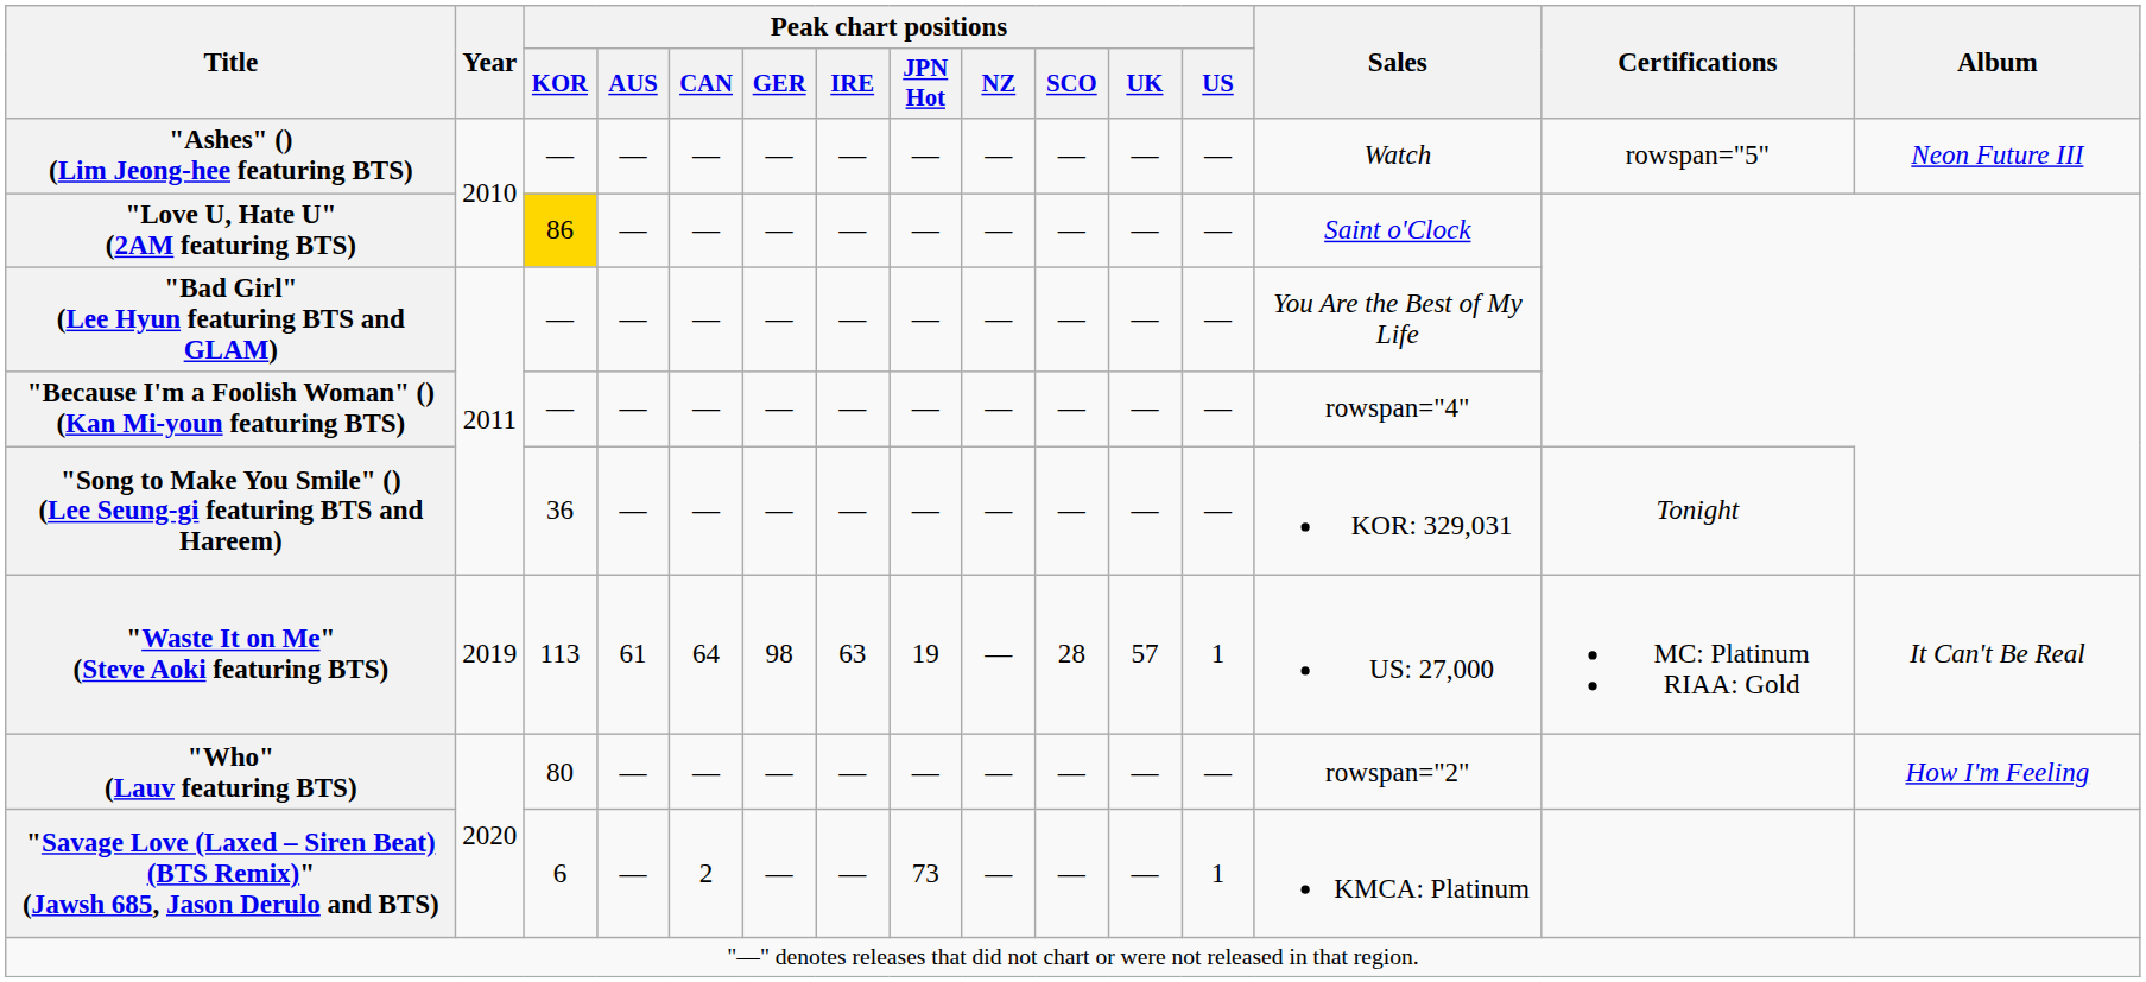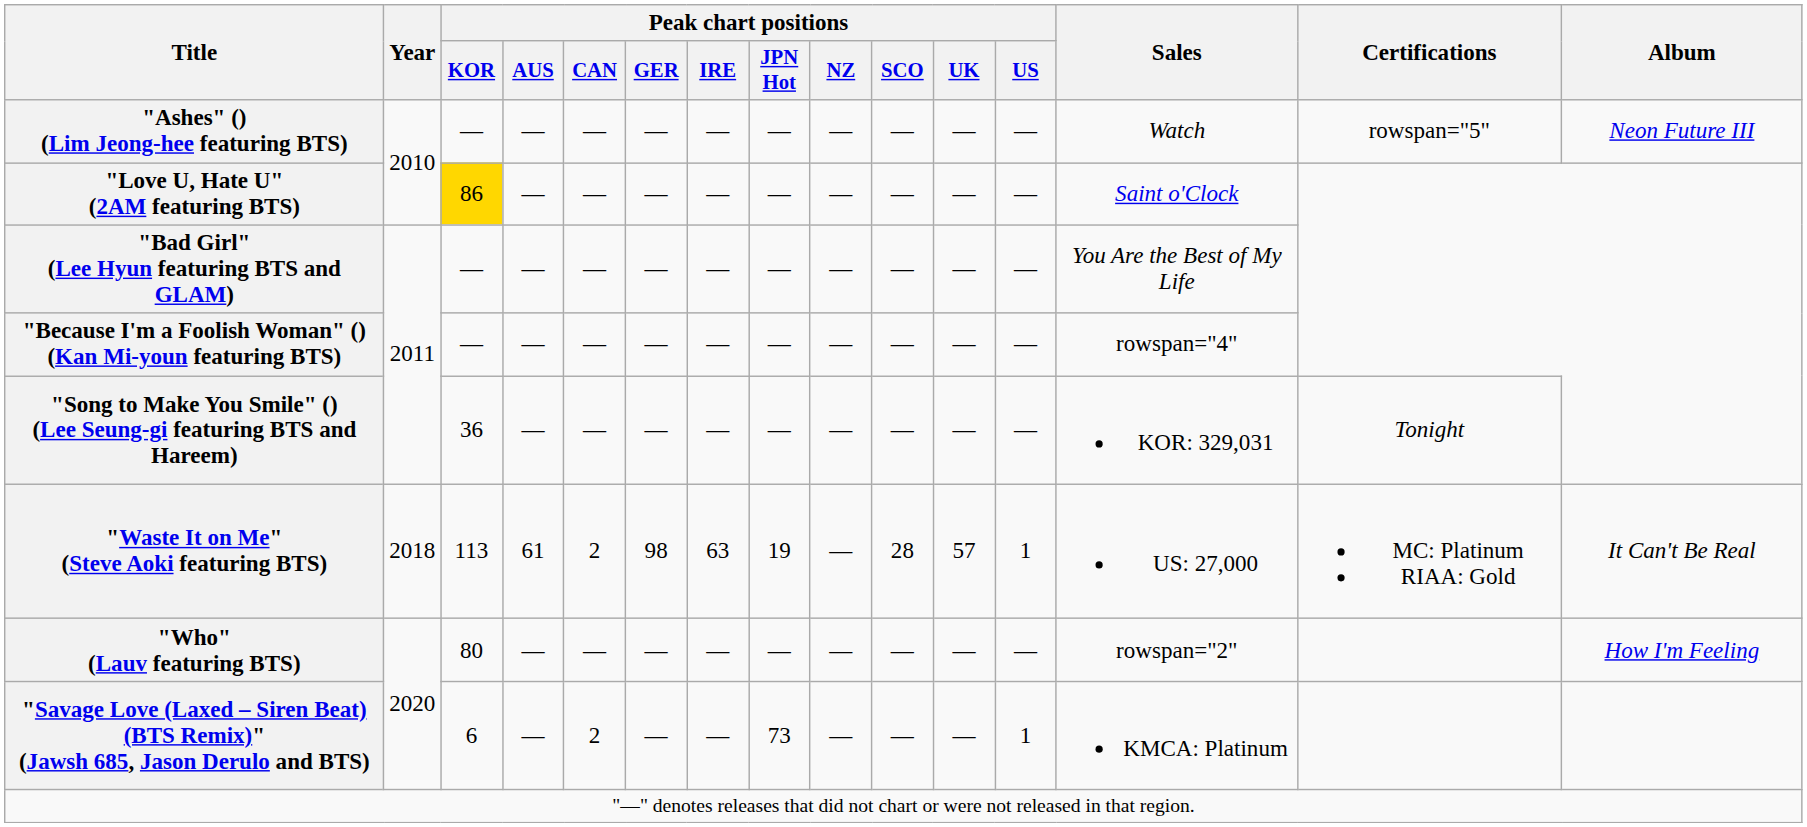"Waste It on Me" (Steve Aoki featuring BTS) | Year: 2019 -> 2018
"Waste It on Me" (Steve Aoki featuring BTS) | Peak chart positions / CAN: 64 -> 2
